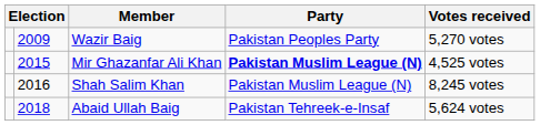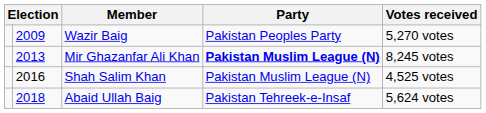Mir Ghazanfar Ali Khan | column 2: 2015 -> 2013
Mir Ghazanfar Ali Khan | Votes received: 4,525 votes -> 8,245 votes
Shah Salim Khan | Votes received: 8,245 votes -> 4,525 votes
